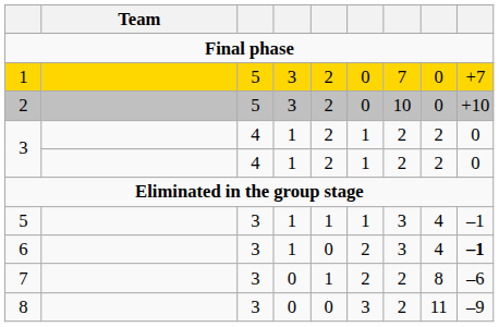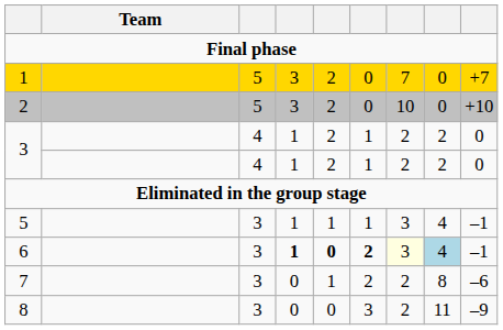6 | column 4: normal -> bold
6 | column 5: normal -> bold
6 | column 6: normal -> bold
6 | column 7: no background -> lightyellow background
6 | column 8: no background -> lightblue background
6 | column 9: bold -> normal
